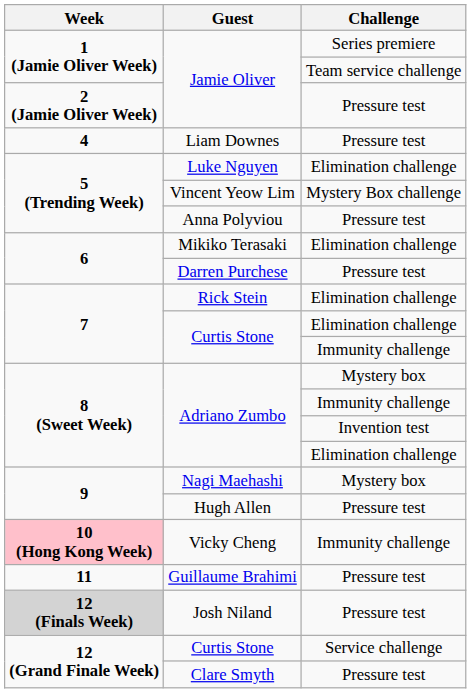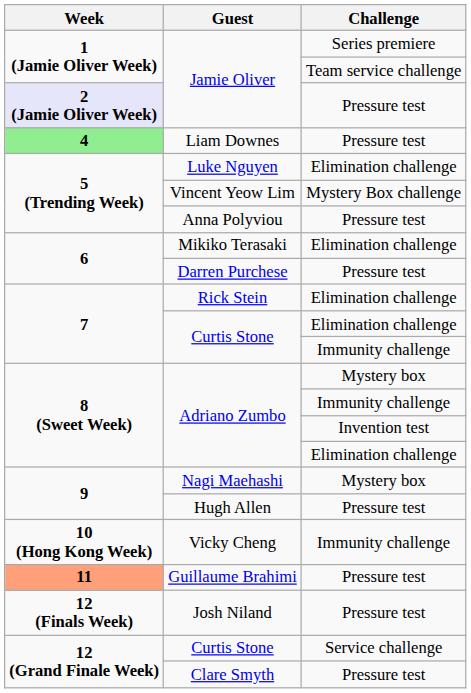Jamie Oliver / Pressure test | Week: no background -> lavender background
Liam Downes | Week: no background -> lightgreen background
Vicky Cheng | Week: pink background -> no background
Guillaume Brahimi | Week: no background -> lightsalmon background
Josh Niland | Week: lightgrey background -> no background
